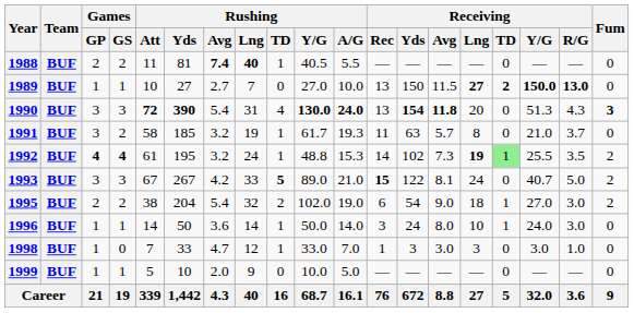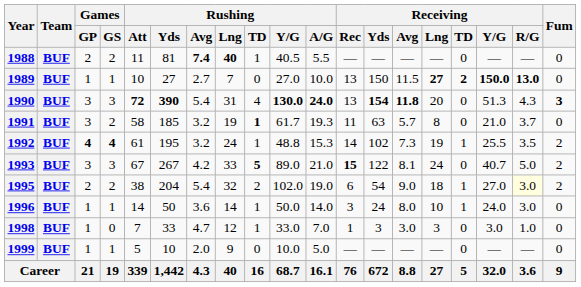1991 | Rushing / TD: normal -> bold
1992 | Receiving / Lng: bold -> normal
1992 | Receiving / TD: lightgreen background -> no background
1995 | Receiving / R/G: no background -> lightyellow background
